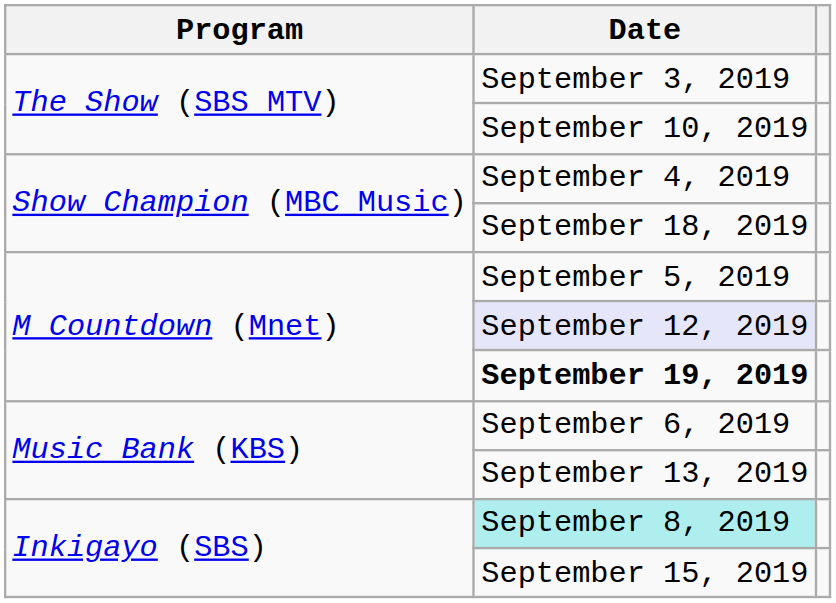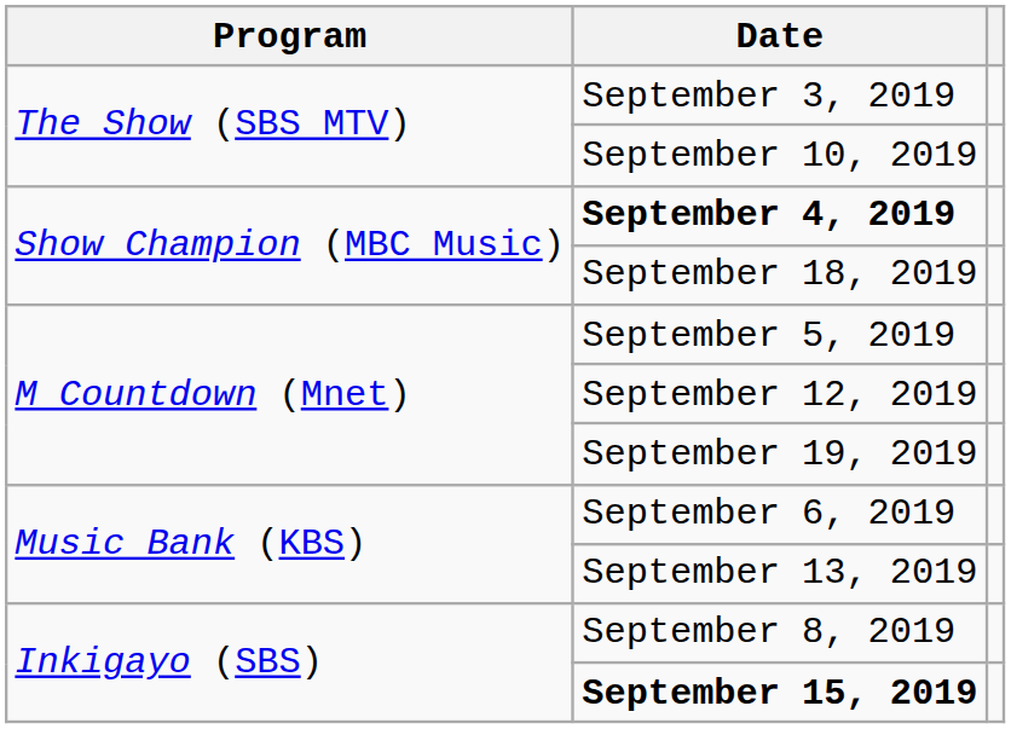September 4, 2019 | Date: normal -> bold
September 12, 2019 | Date: lavender background -> no background
September 19, 2019 | Date: bold -> normal
September 8, 2019 | Date: paleturquoise background -> no background
September 15, 2019 | Date: normal -> bold
